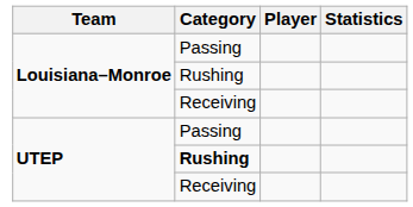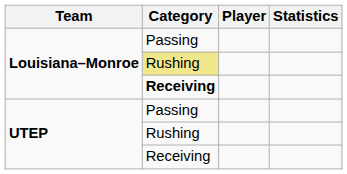Louisiana–Monroe / Rushing | Category: no background -> khaki background
Louisiana–Monroe / Receiving | Category: normal -> bold
UTEP / Rushing | Category: bold -> normal
